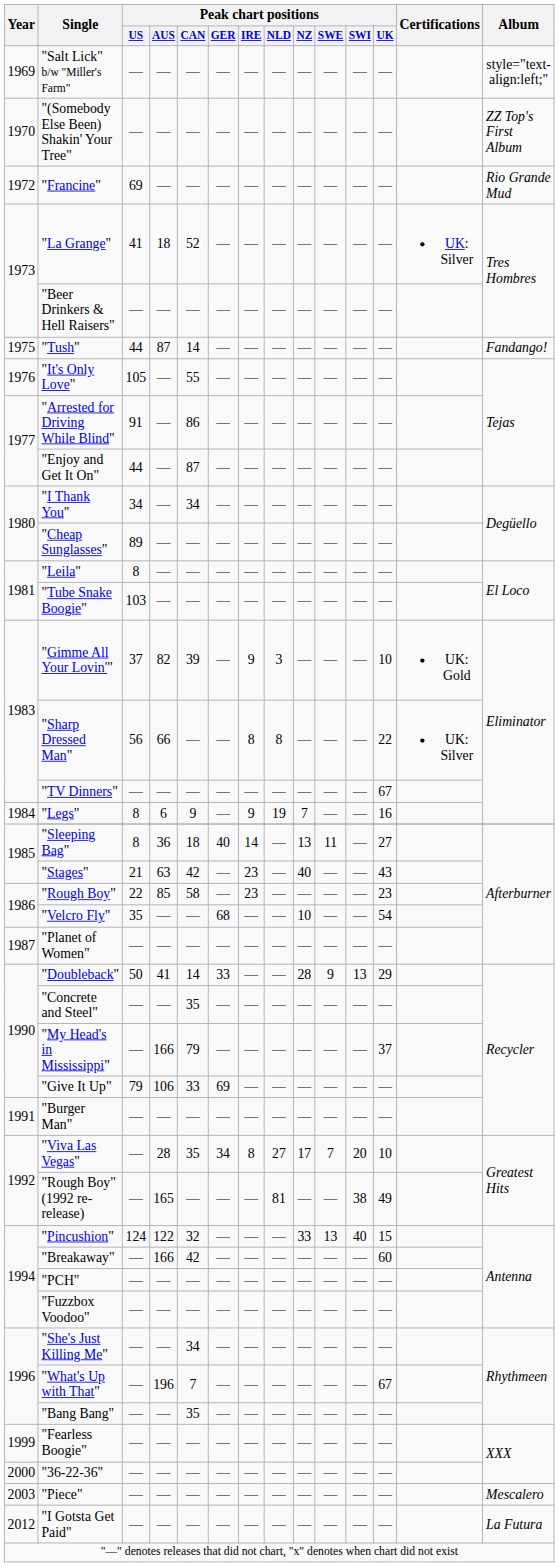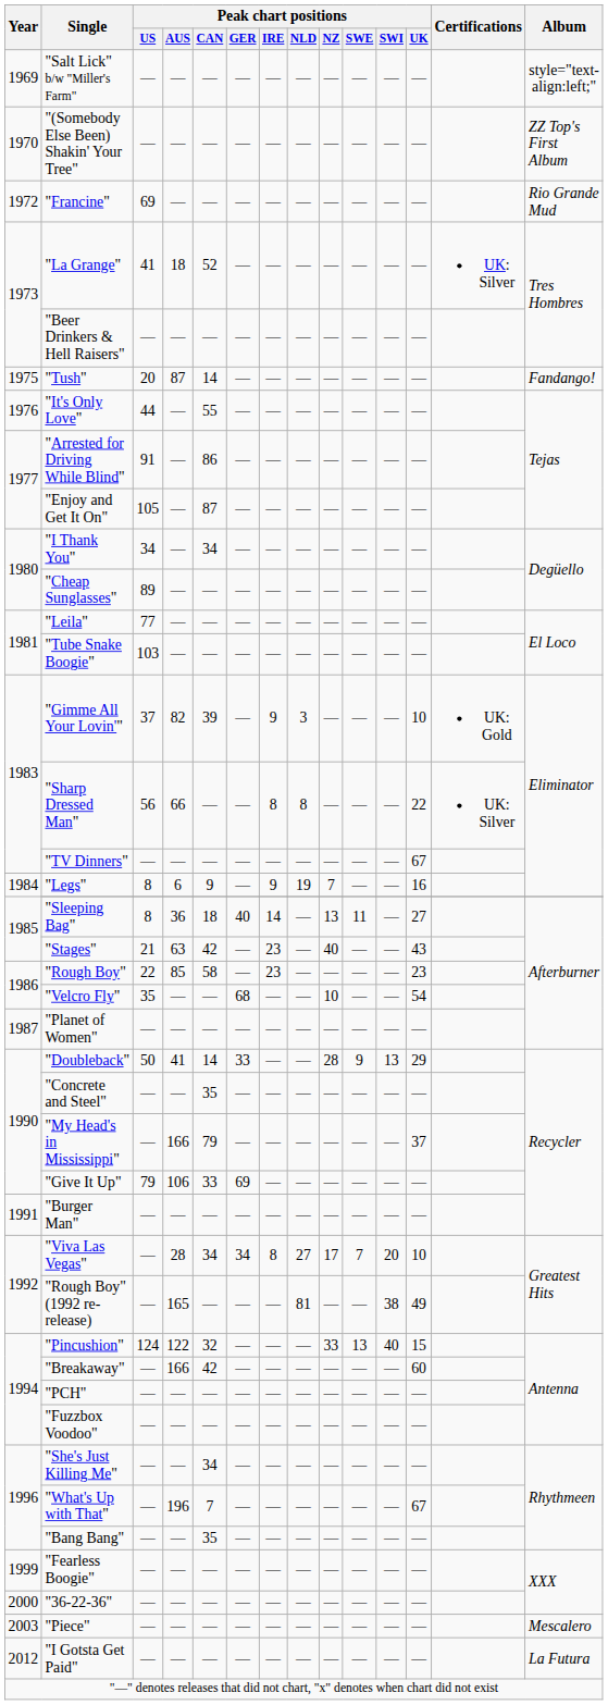"Tush" | Peak chart positions / US: 44 -> 20
"It's Only Love" | Peak chart positions / US: 105 -> 44
"Enjoy and Get It On" | Peak chart positions / US: 44 -> 105
"Leila" | Peak chart positions / US: 8 -> 77
"Viva Las Vegas" | Peak chart positions / CAN: 35 -> 34
